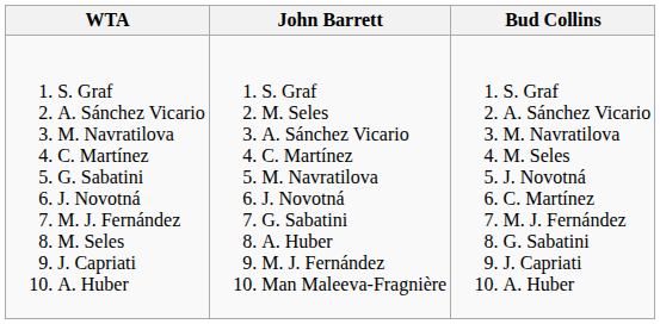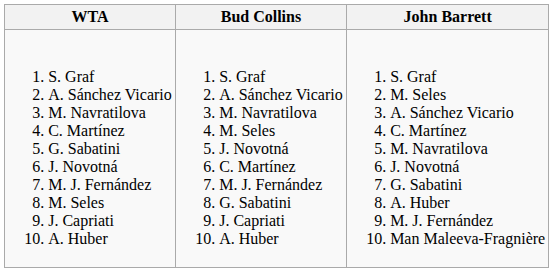columns swapped: Bud Collins <-> John Barrett
